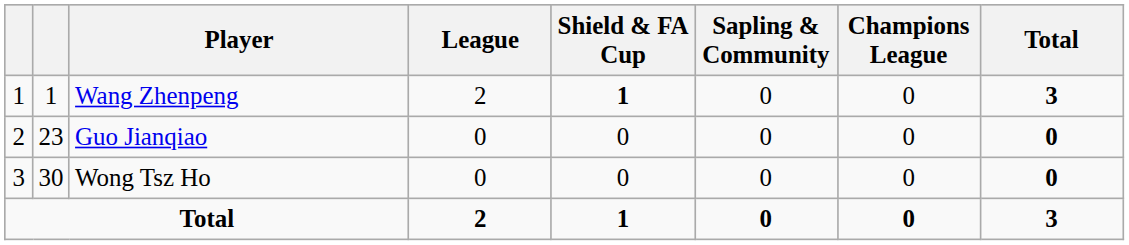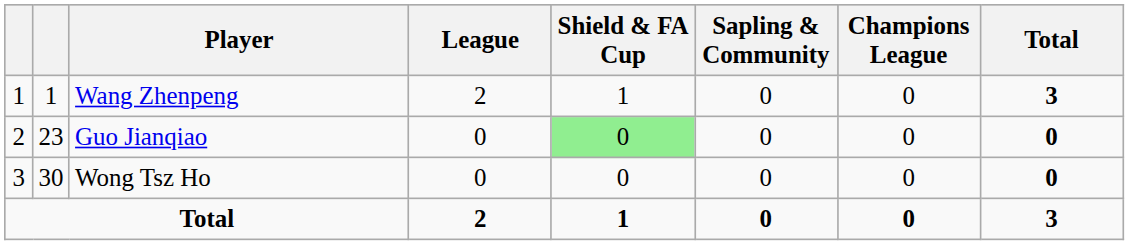Wang Zhenpeng | Shield & FA Cup: bold -> normal
Guo Jianqiao | Shield & FA Cup: no background -> lightgreen background
